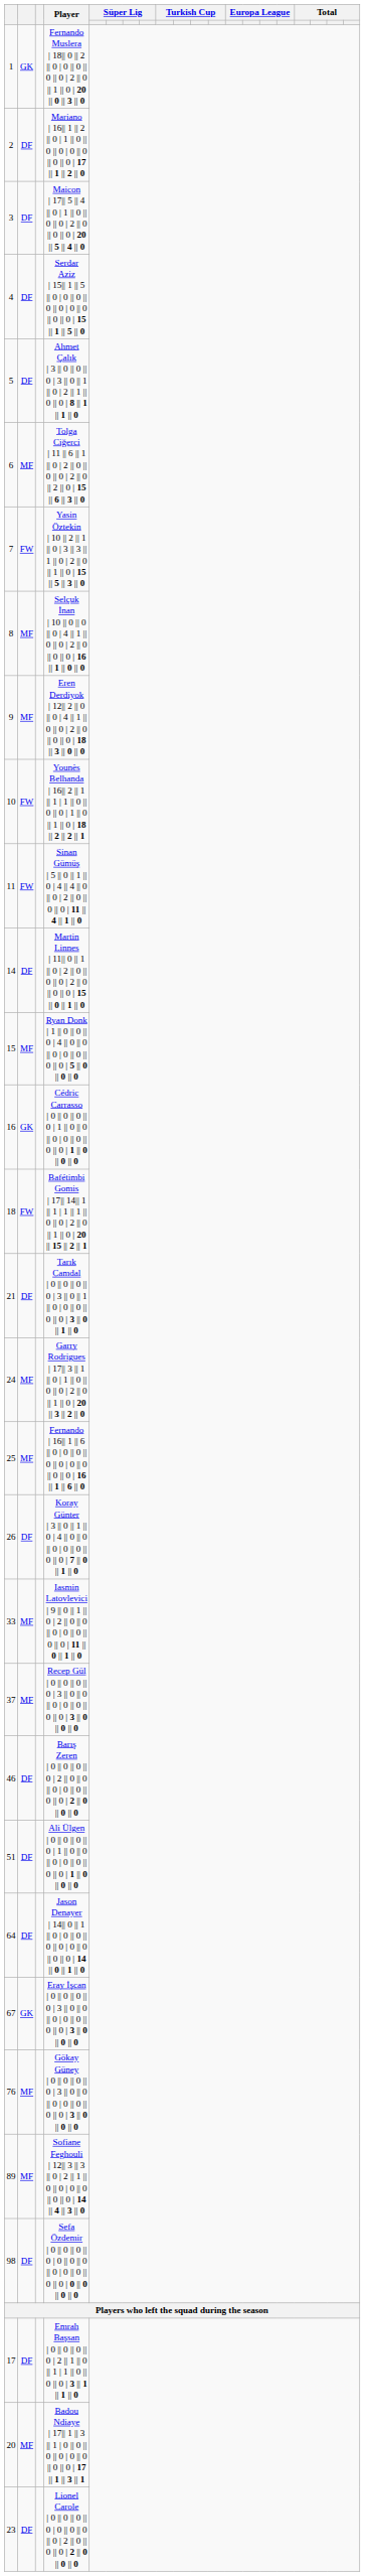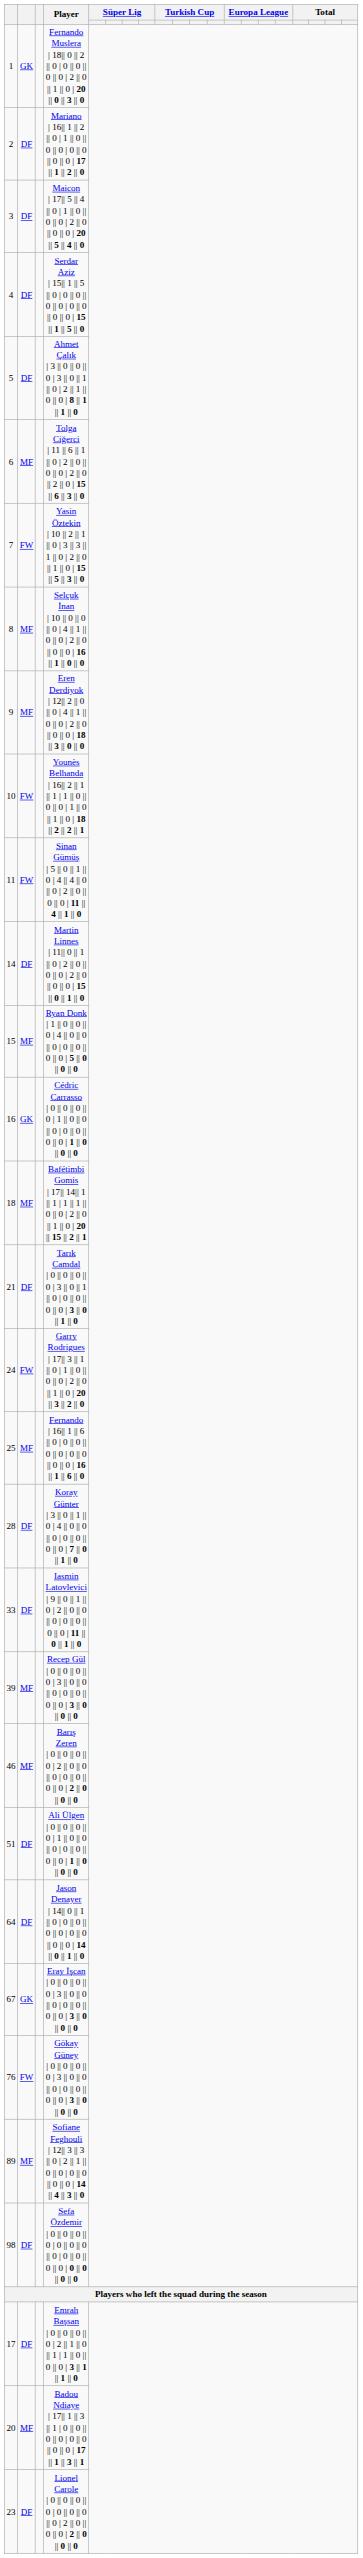row 17 | column 2: FW -> MF
row 19 | column 2: MF -> FW
row 21 | column 1: 26 -> 28
row 22 | column 2: MF -> DF
row 23 | column 1: 37 -> 39
row 24 | column 2: DF -> MF
row 28 | column 2: MF -> FW
